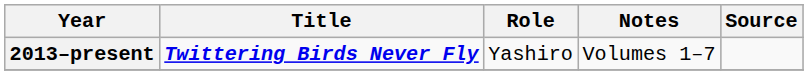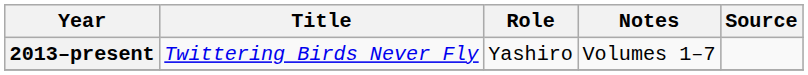2013–present | Title: bold -> normal
